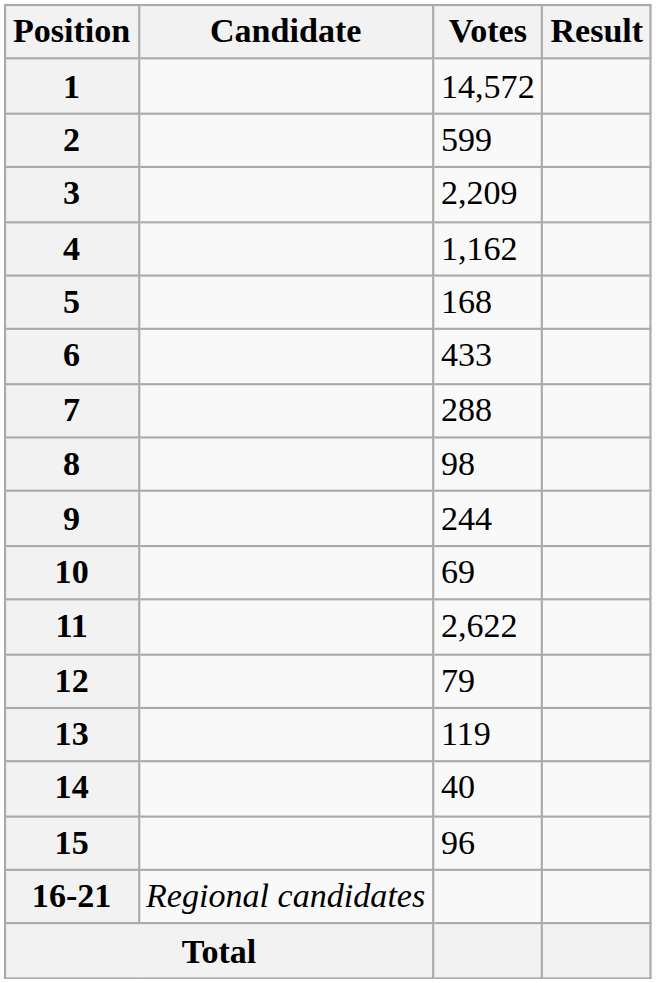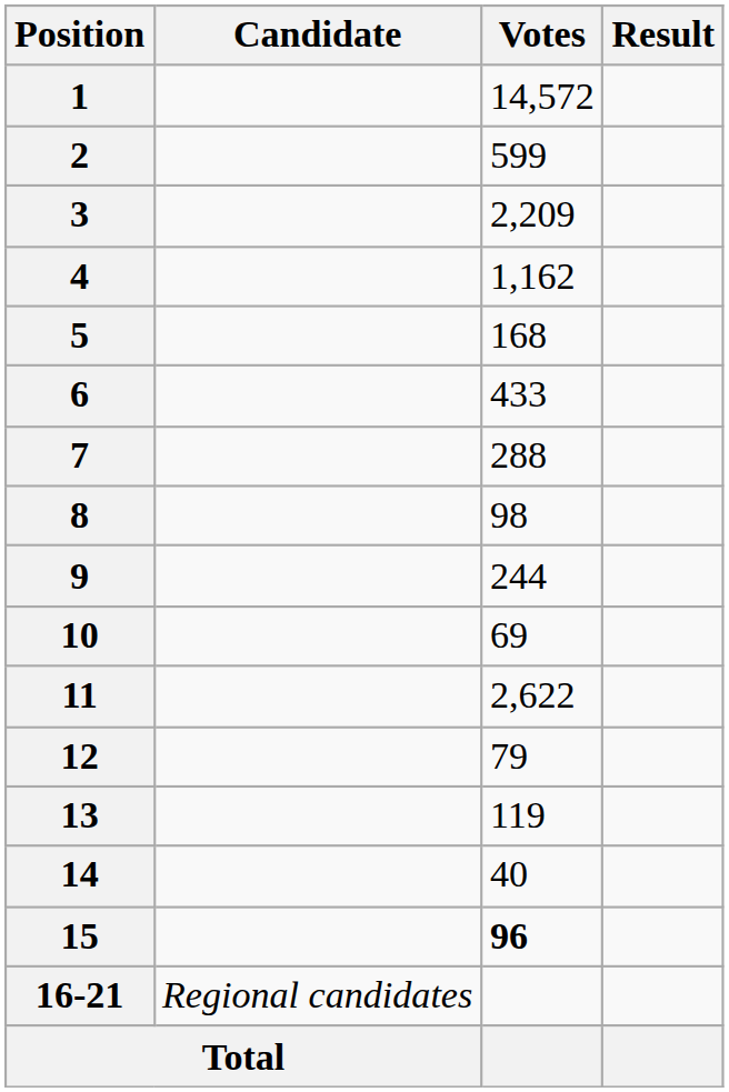15 | Votes: normal -> bold
